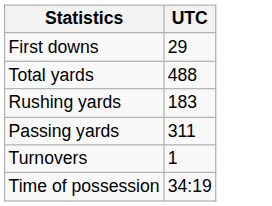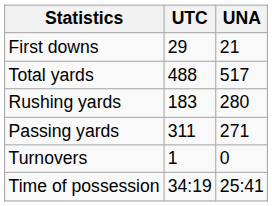+ column: UNA | 21 | 517 | 280 | 271 | 0 | 25:41
